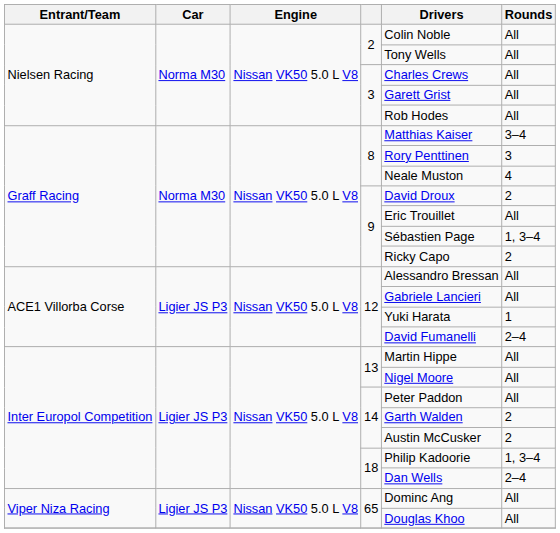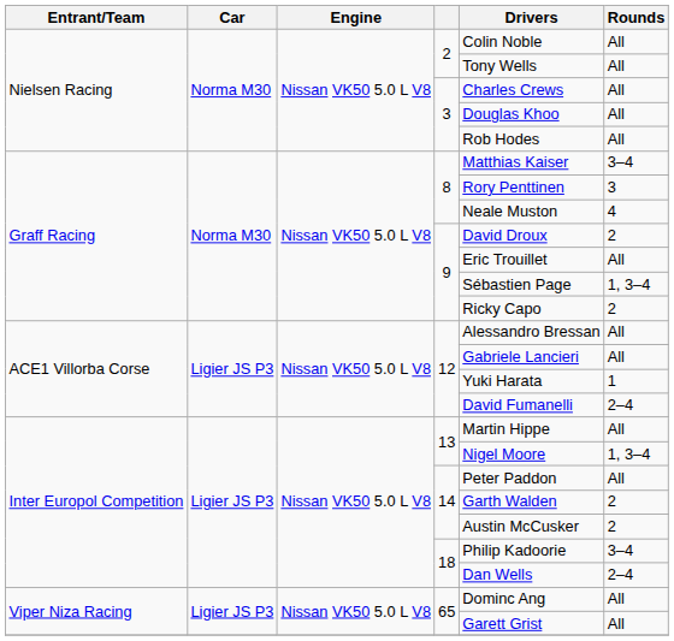row 5 | Drivers: Garett Grist -> Douglas Khoo
row 19 | Rounds: All -> 1, 3–4
row 23 | Rounds: 1, 3–4 -> 3–4
row 26 | Drivers: Douglas Khoo -> Garett Grist
